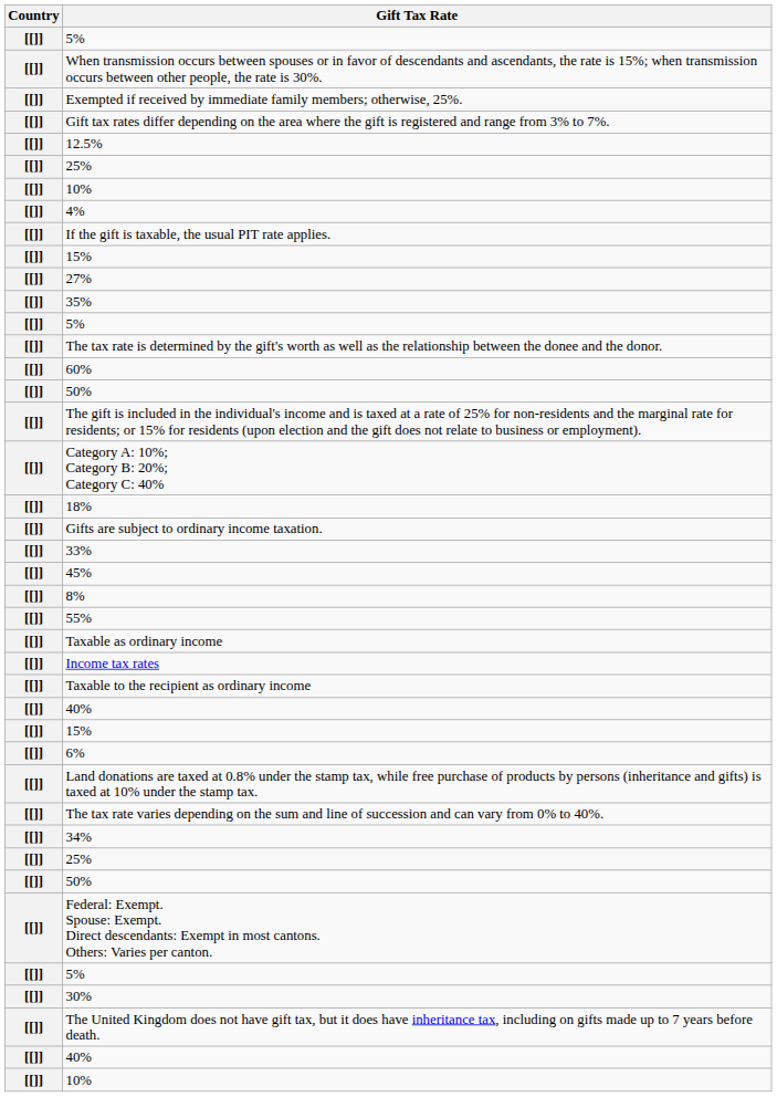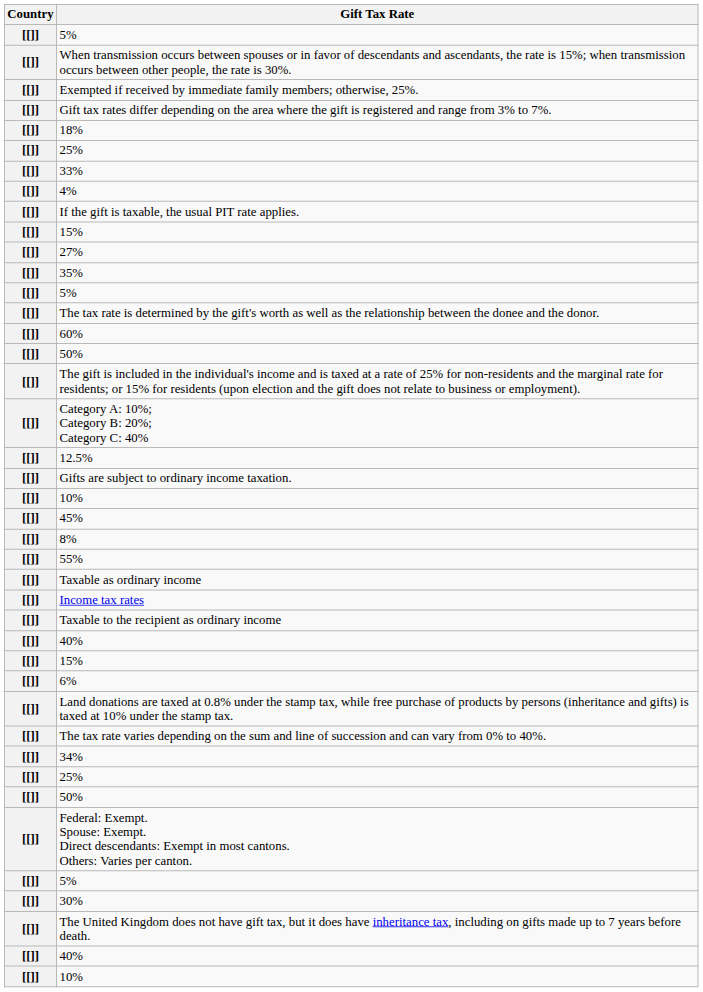row 6 | Gift Tax Rate: 12.5% -> 18%
row 8 | Gift Tax Rate: 10% -> 33%
row 20 | Gift Tax Rate: 18% -> 12.5%
row 22 | Gift Tax Rate: 33% -> 10%
